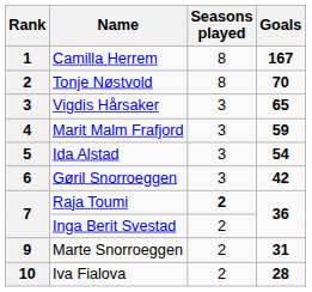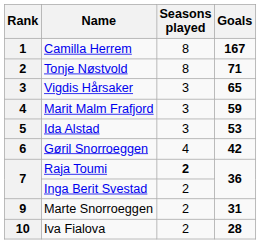Tonje Nøstvold | Goals: 70 -> 71
Ida Alstad | Goals: 54 -> 53
Gøril Snorroeggen | Seasons played: 3 -> 4
